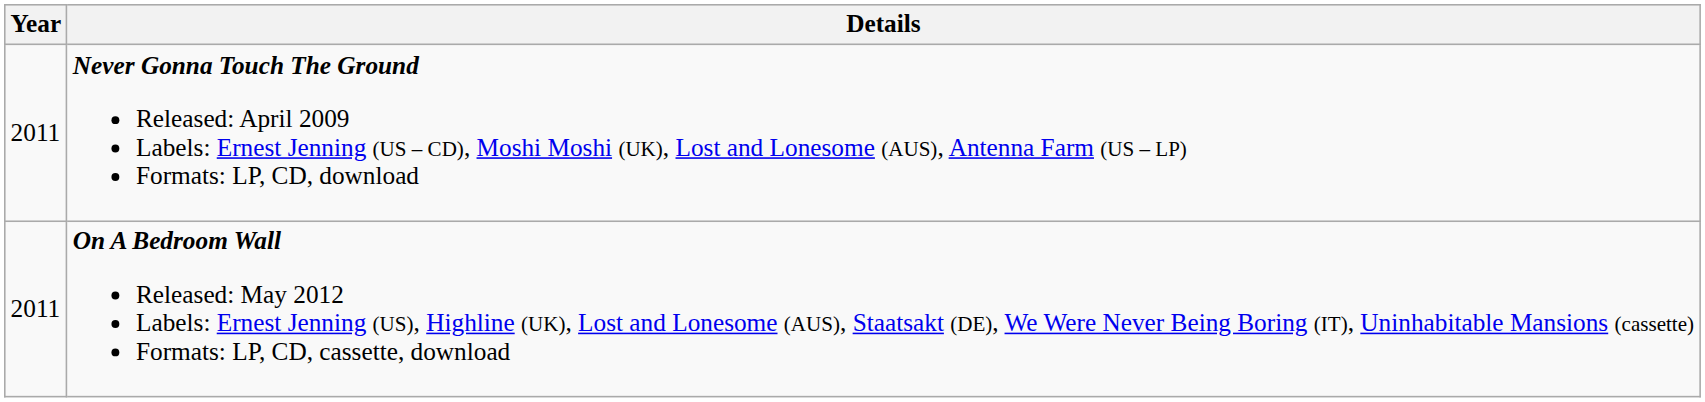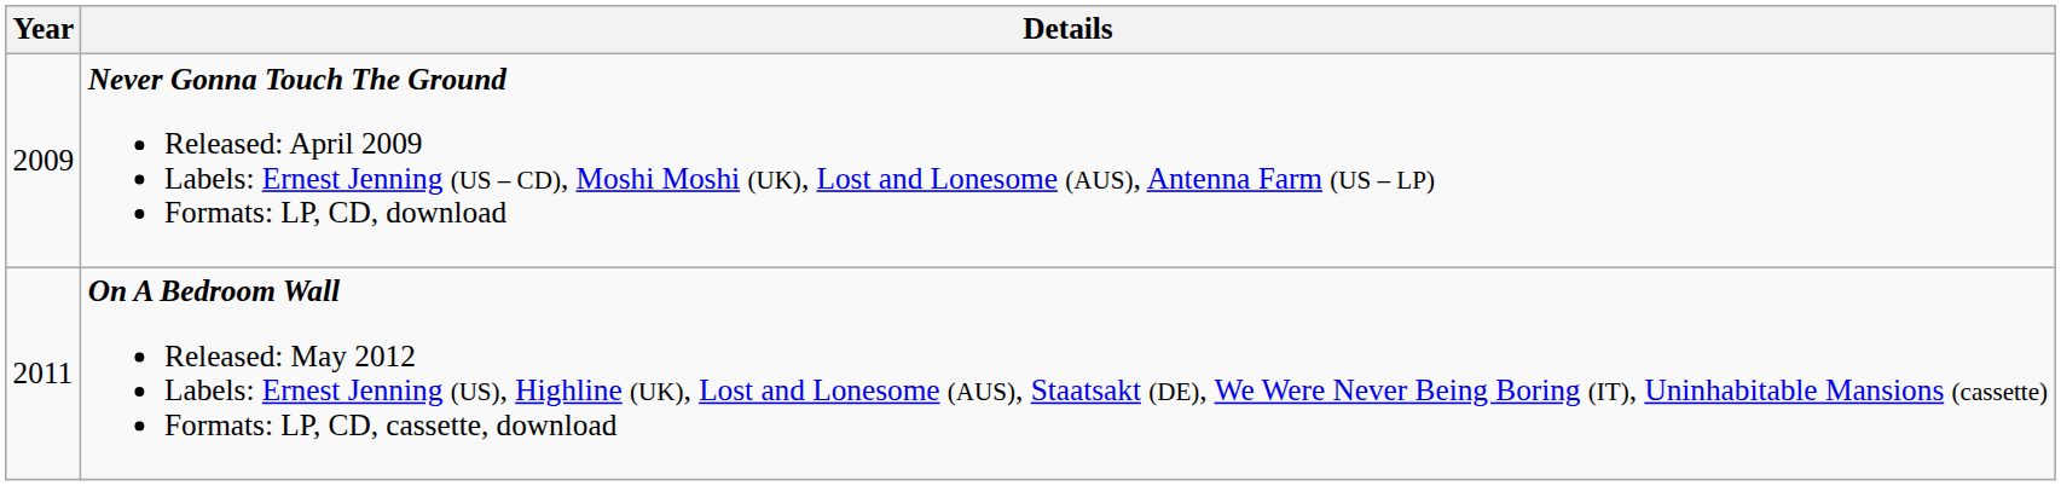row 2 | Year: 2011 -> 2009
